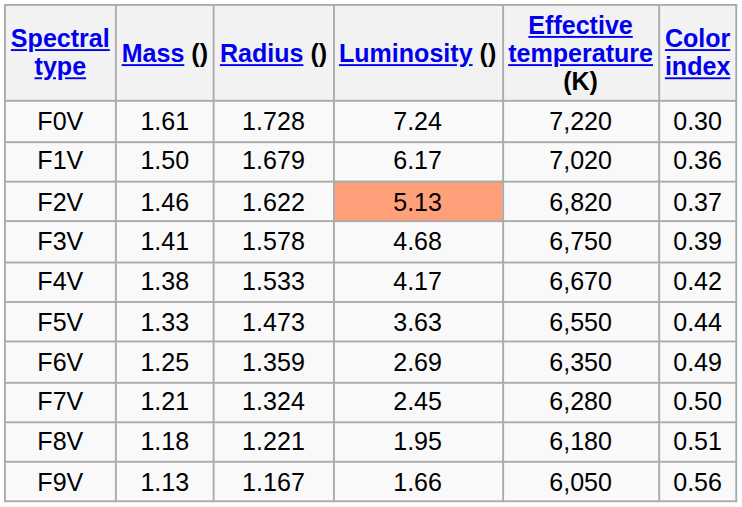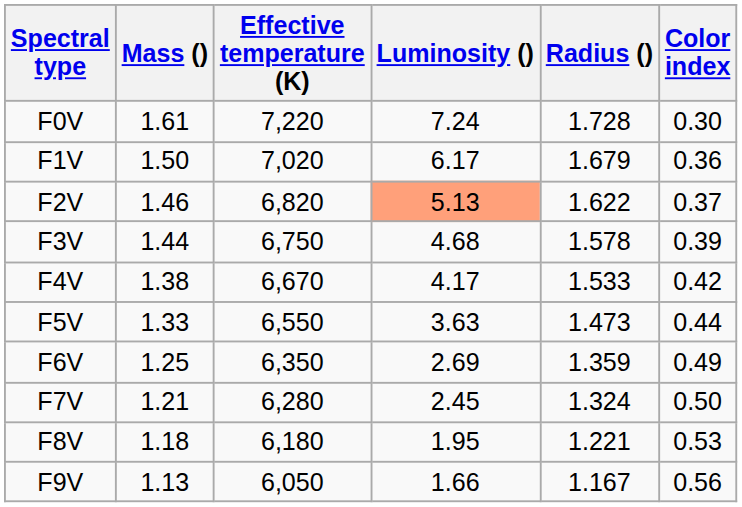columns swapped: Radius () <-> Effective temperature (K)
F3V | Mass (): 1.41 -> 1.44
F8V | Color index: 0.51 -> 0.53
